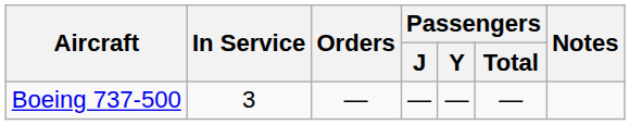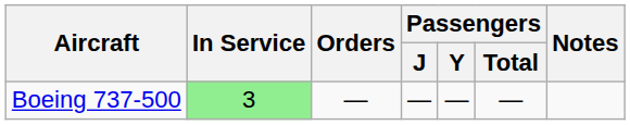Boeing 737-500 | In Service: no background -> lightgreen background
